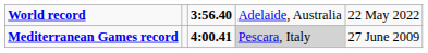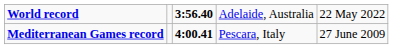Mediterranean Games record | column 4: lightgrey background -> no background
